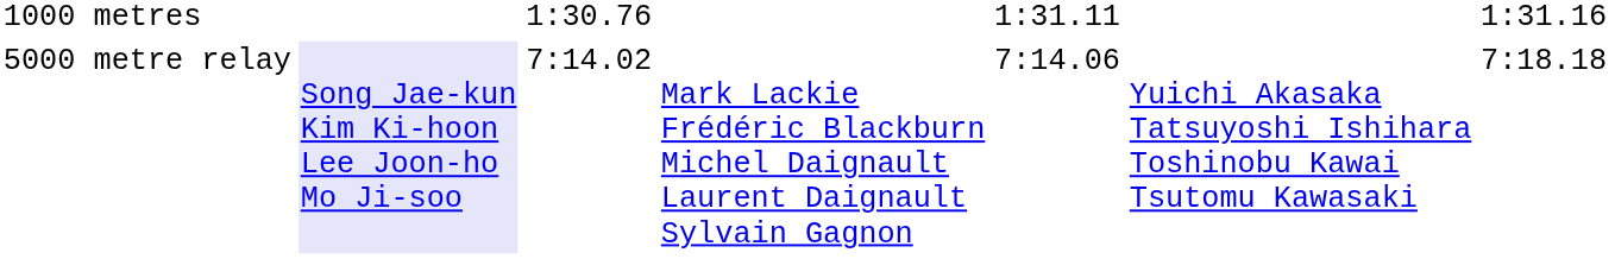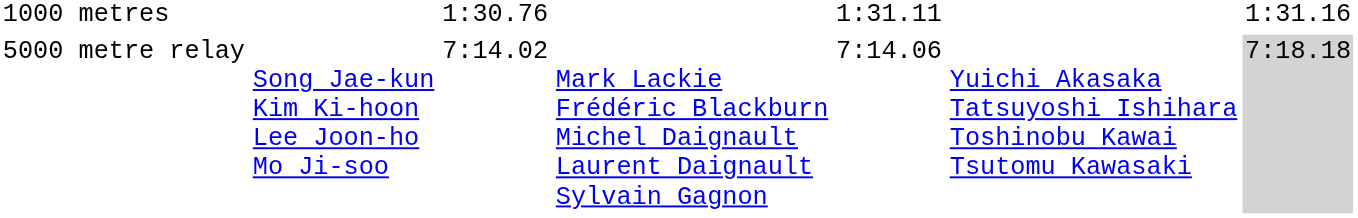5000 metre relay | column 2: lavender background -> no background
5000 metre relay | column 7: no background -> lightgrey background
